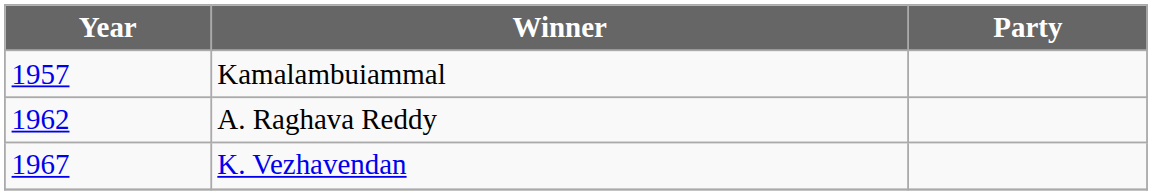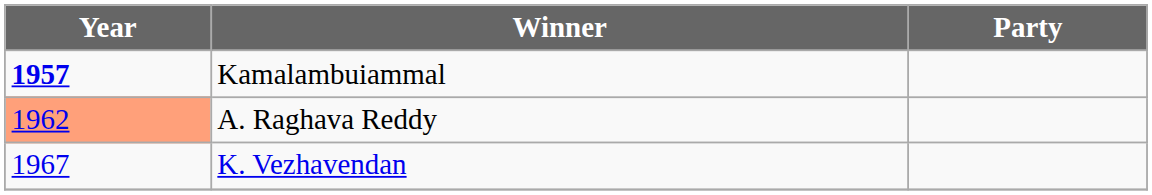Kamalambuiammal | Year: normal -> bold
A. Raghava Reddy | Year: no background -> lightsalmon background
